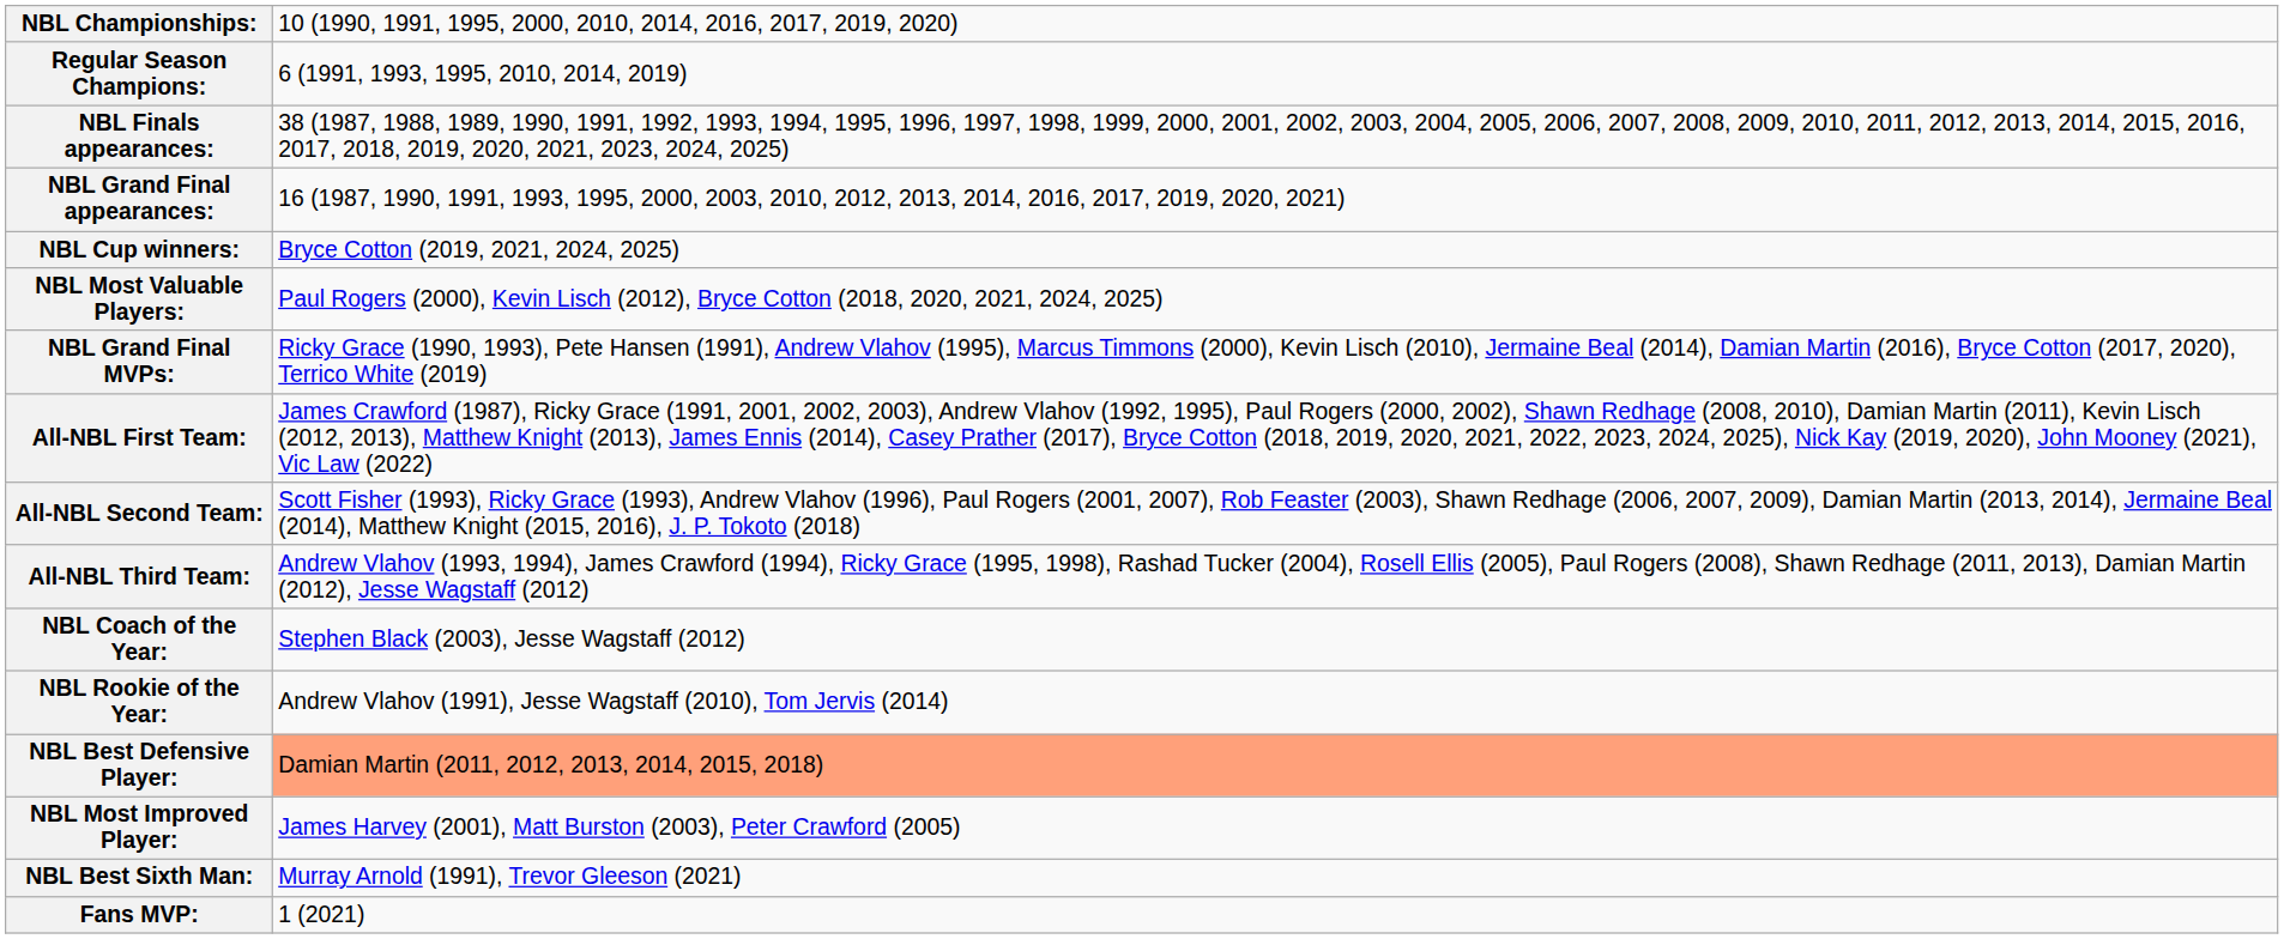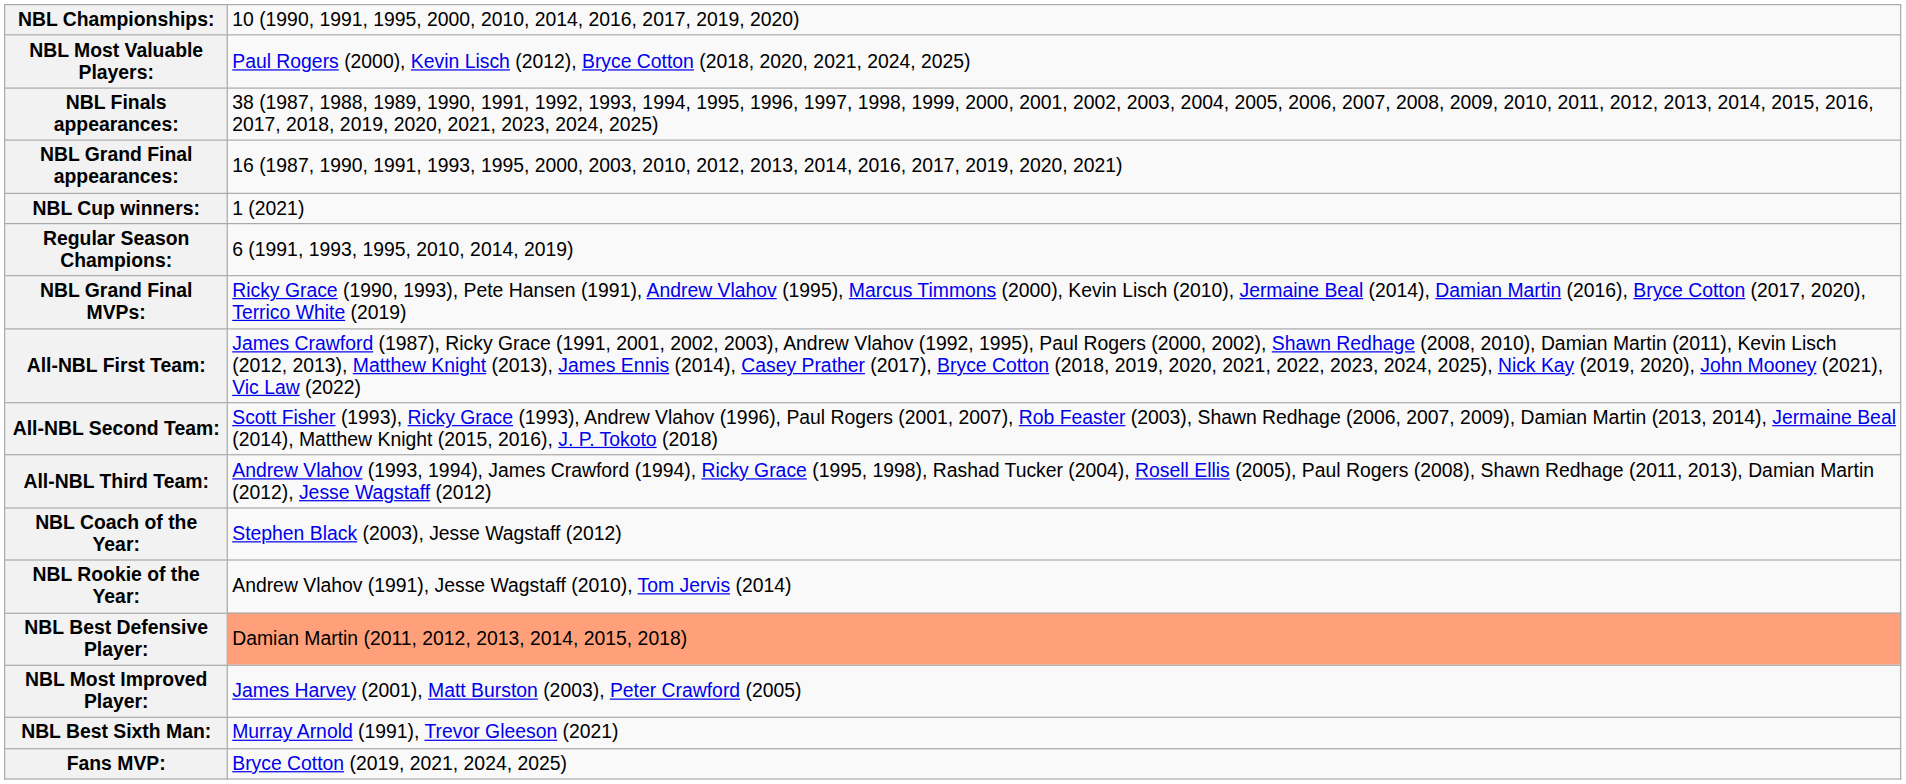rows swapped: Regular Season Champions: <-> NBL Most Valuable Players:
NBL Cup winners: | column 2: Bryce Cotton (2019, 2021, 2024, 2025) -> 1 (2021)
Fans MVP: | column 2: 1 (2021) -> Bryce Cotton (2019, 2021, 2024, 2025)
